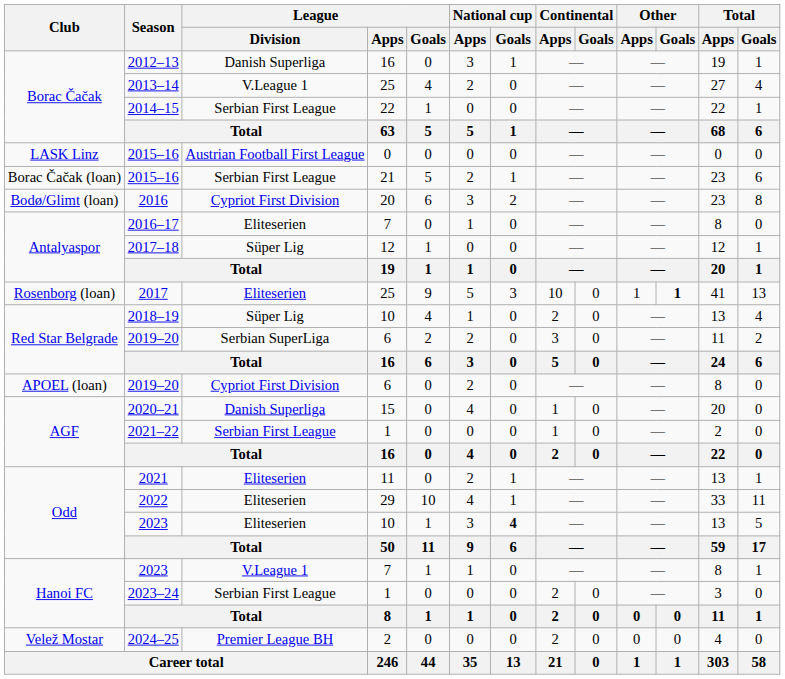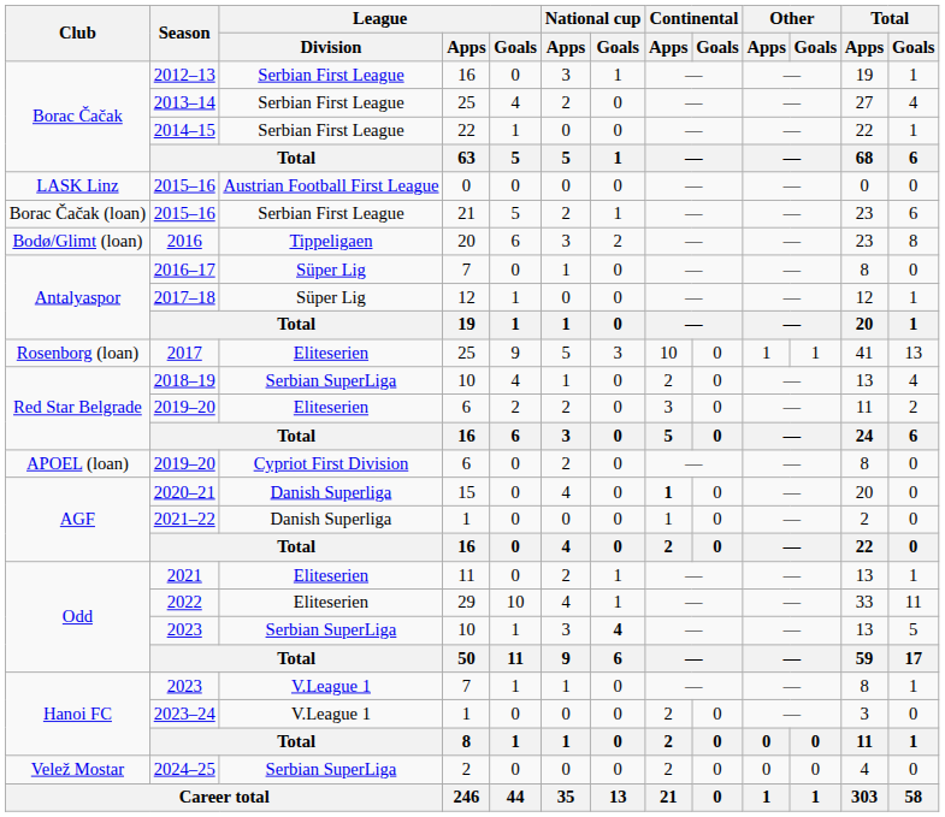2012–13 | League / Division: Danish Superliga -> Serbian First League
2013–14 | League / Division: V.League 1 -> Serbian First League
2016 | League / Division: Cypriot First Division -> Tippeligaen
2016–17 | League / Division: Eliteserien -> Süper Lig
2017 | Other / Goals: bold -> normal
2018–19 | League / Division: Süper Lig -> Serbian SuperLiga
Red Star Belgrade / 2019–20 | League / Division: Serbian SuperLiga -> Eliteserien
2020–21 | Continental / Apps: normal -> bold
2021–22 | League / Division: Serbian First League -> Danish Superliga
Odd / 2023 | League / Division: Eliteserien -> Serbian SuperLiga
2023–24 | League / Division: Serbian First League -> V.League 1
2024–25 | League / Division: Premier League BH -> Serbian SuperLiga
